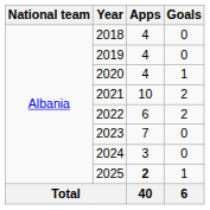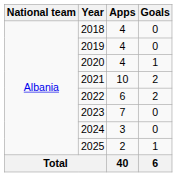2025 | Apps: bold -> normal
